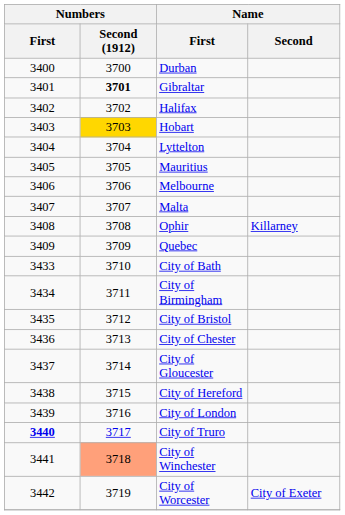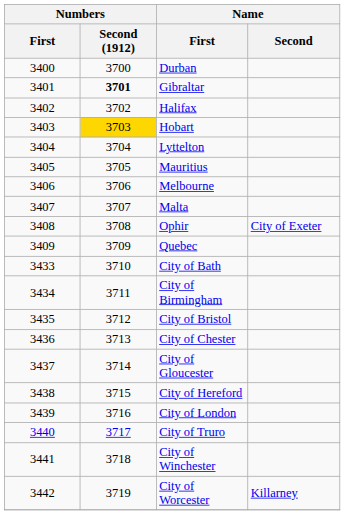Ophir | Name / Second: Killarney -> City of Exeter
City of Truro | Numbers / First: bold -> normal
City of Winchester | Numbers / Second (1912): lightsalmon background -> no background
City of Worcester | Name / Second: City of Exeter -> Killarney
